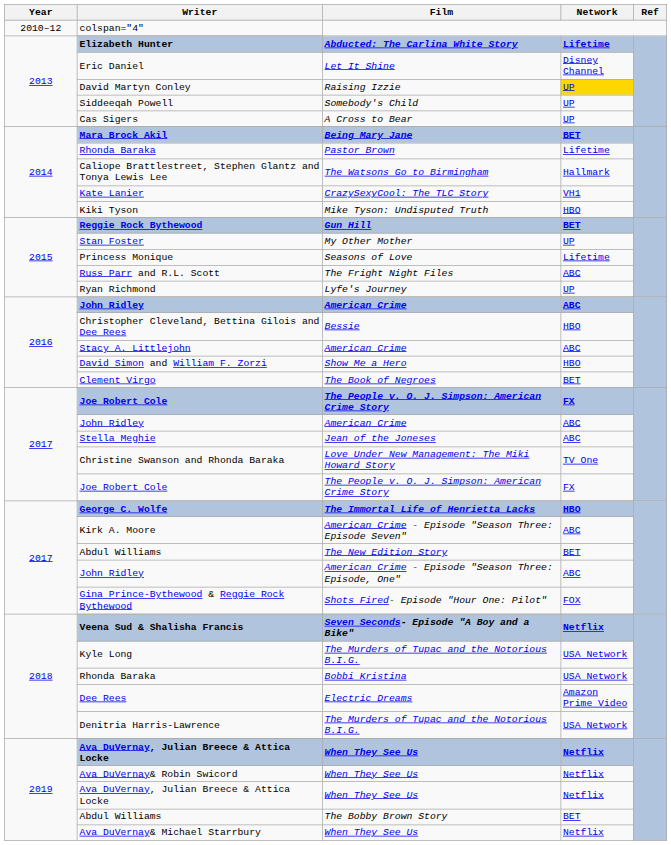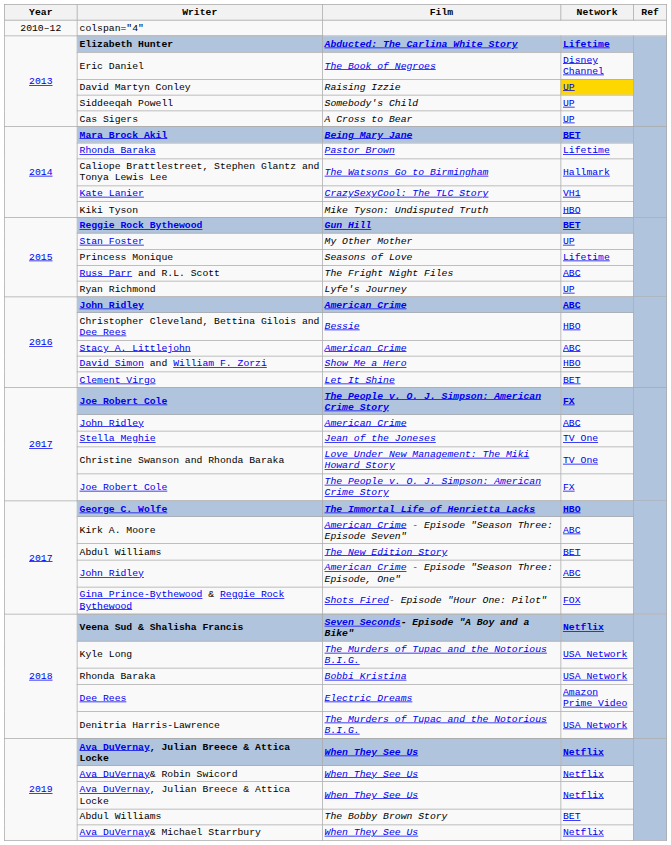Eric Daniel | Film: Let It Shine -> The Book of Negroes
Clement Virgo | Film: The Book of Negroes -> Let It Shine
Stella Meghie | Network: ABC -> TV One
